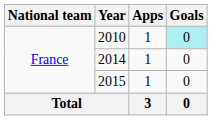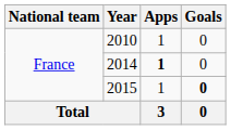2010 | Goals: paleturquoise background -> no background
2014 | Apps: normal -> bold
2015 | Goals: normal -> bold
